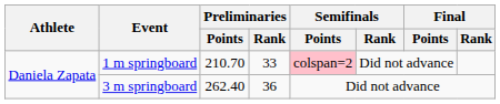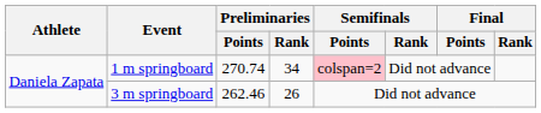1 m springboard | Preliminaries / Points: 210.70 -> 270.74
1 m springboard | Preliminaries / Rank: 33 -> 34
3 m springboard | Preliminaries / Points: 262.40 -> 262.46
3 m springboard | Preliminaries / Rank: 36 -> 26
